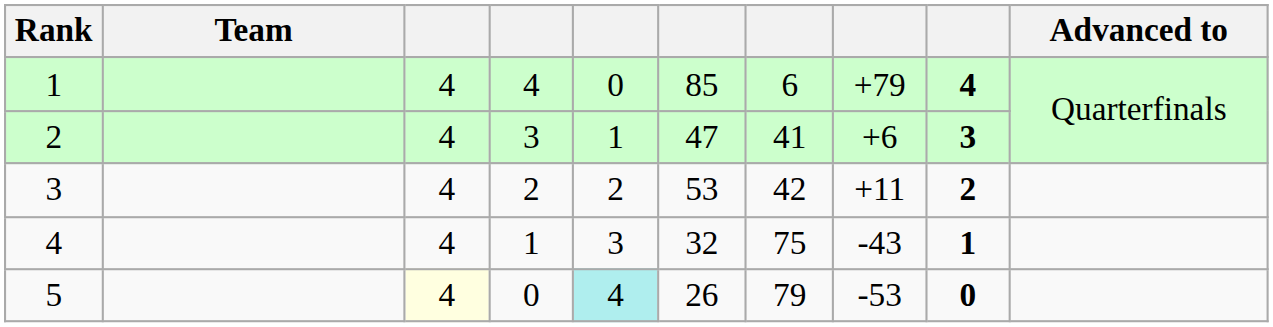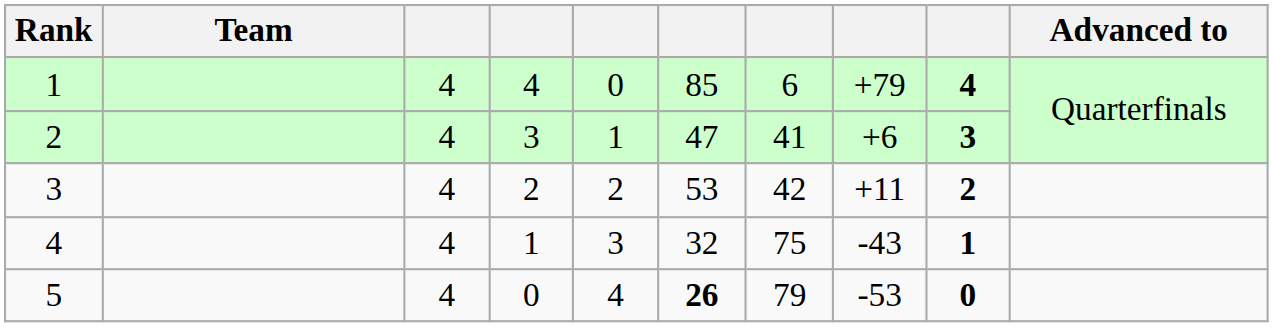5 | column 3: lightyellow background -> no background
5 | column 5: paleturquoise background -> no background
5 | column 6: normal -> bold
